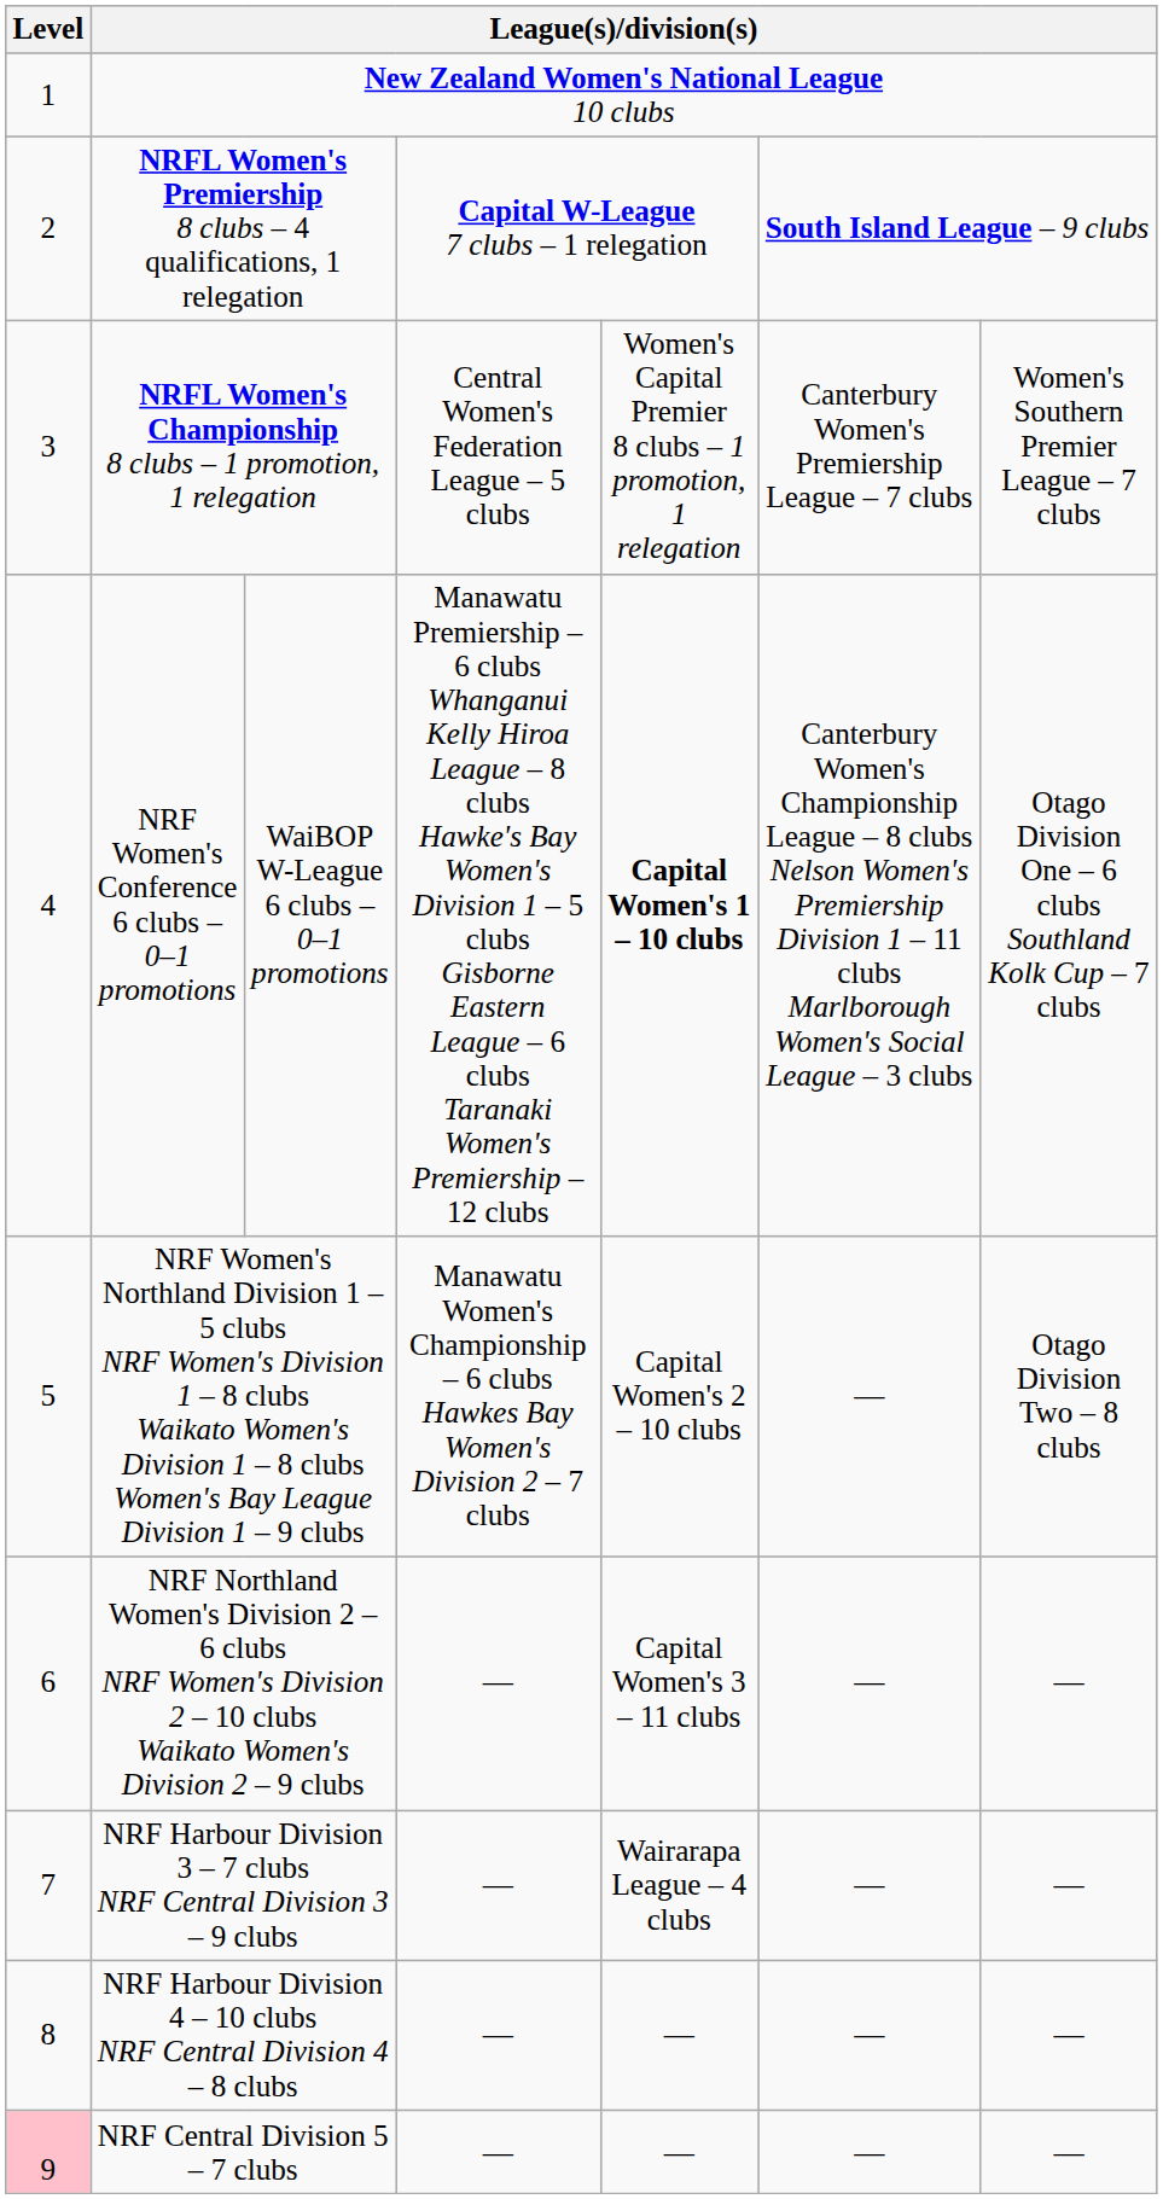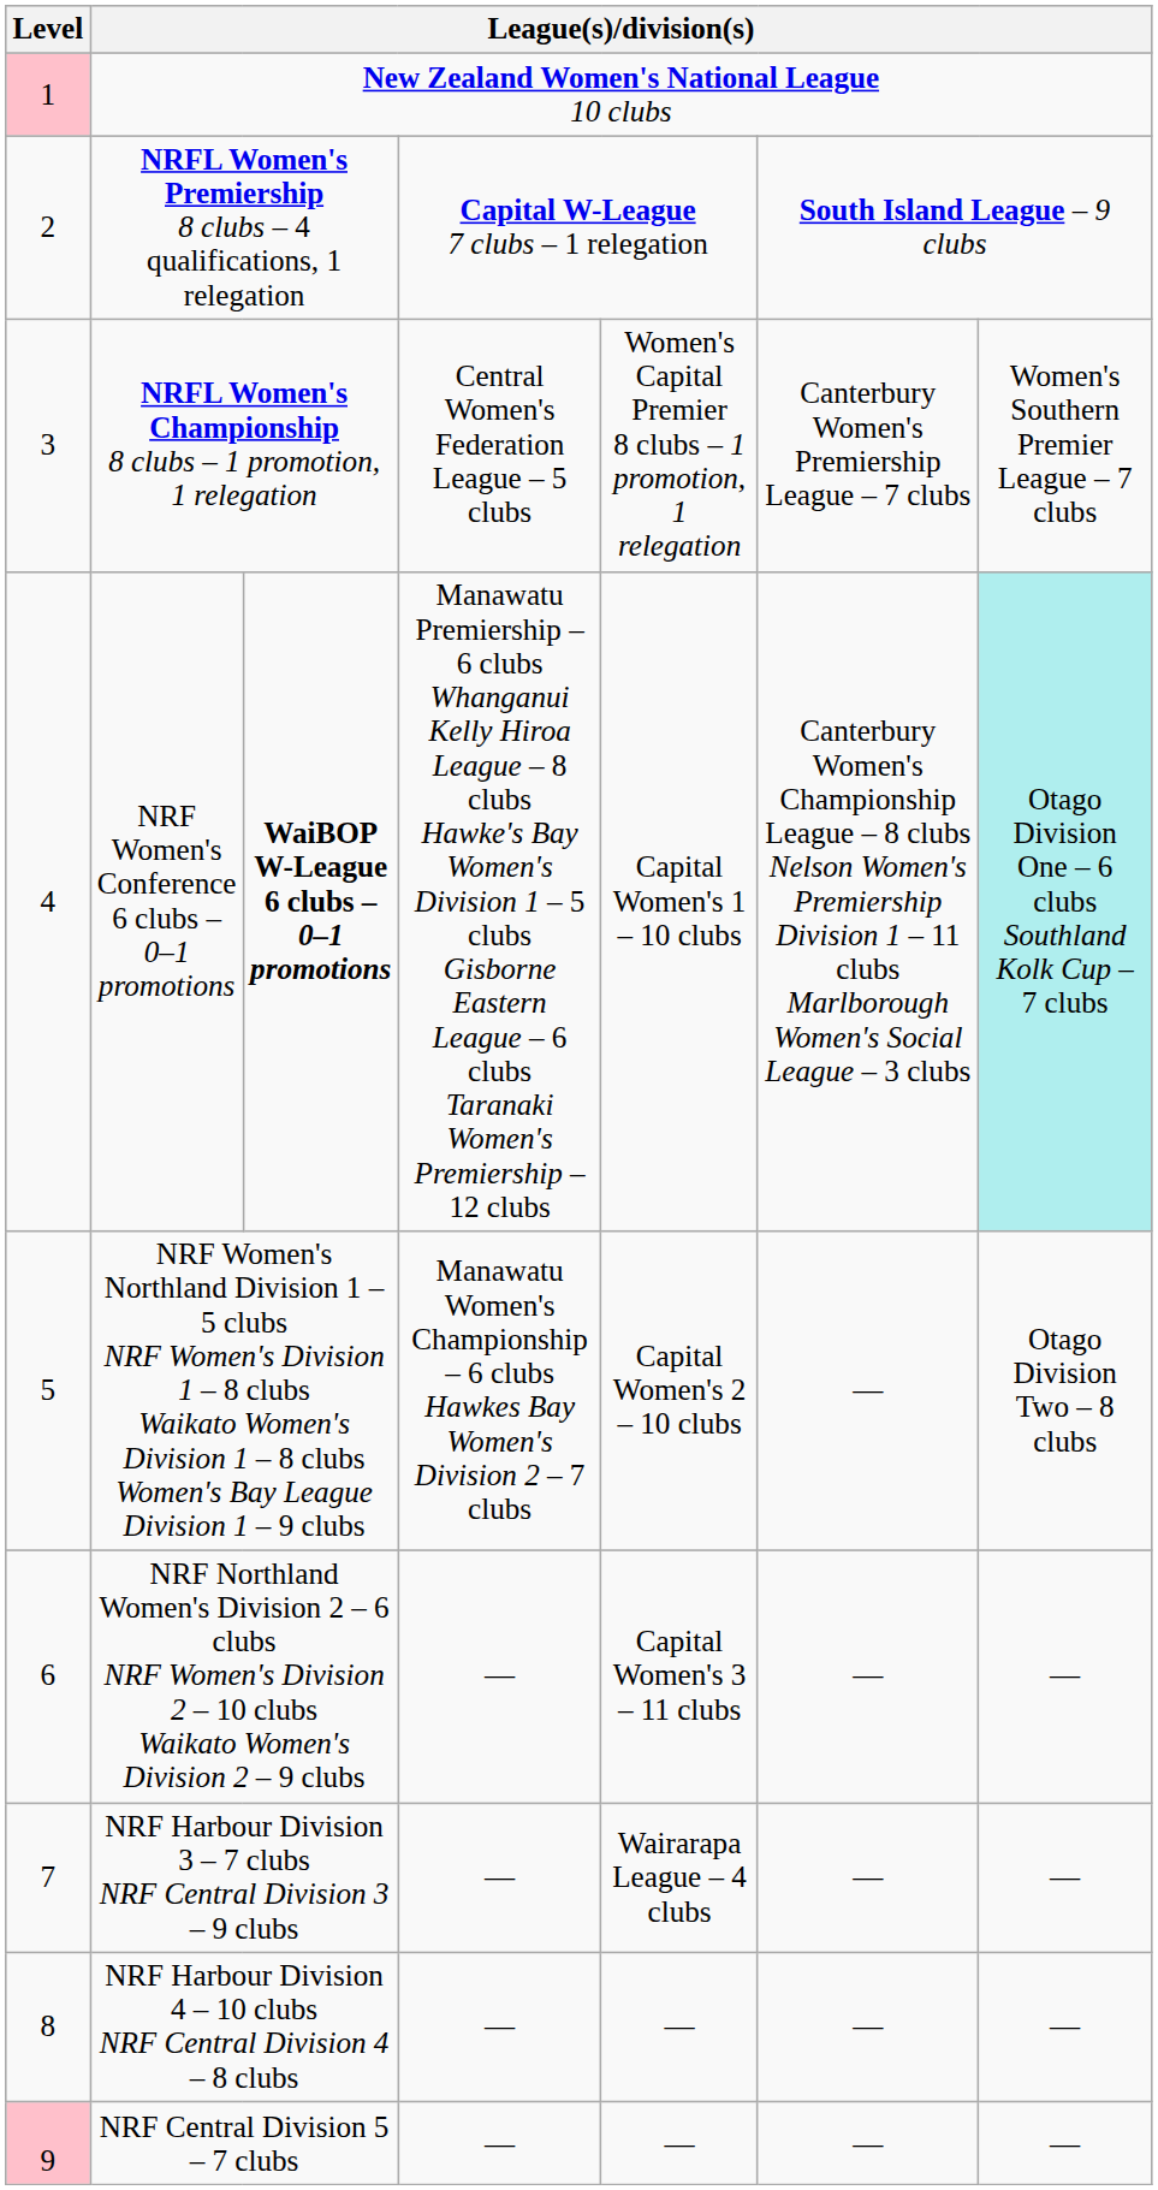New Zealand Women's National League 10 clubs | Level: no background -> pink background
NRF Women's Conference 6 clubs – 0–1 promotions | column 3: normal -> bold
NRF Women's Conference 6 clubs – 0–1 promotions | column 5: bold -> normal
NRF Women's Conference 6 clubs – 0–1 promotions | column 7: no background -> paleturquoise background
